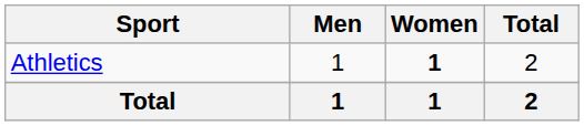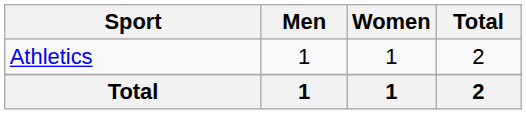Athletics | Women: bold -> normal
